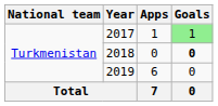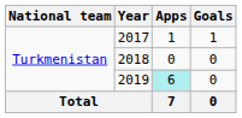2017 | Goals: lightgreen background -> no background
2018 | Goals: bold -> normal
2019 | Apps: no background -> paleturquoise background
